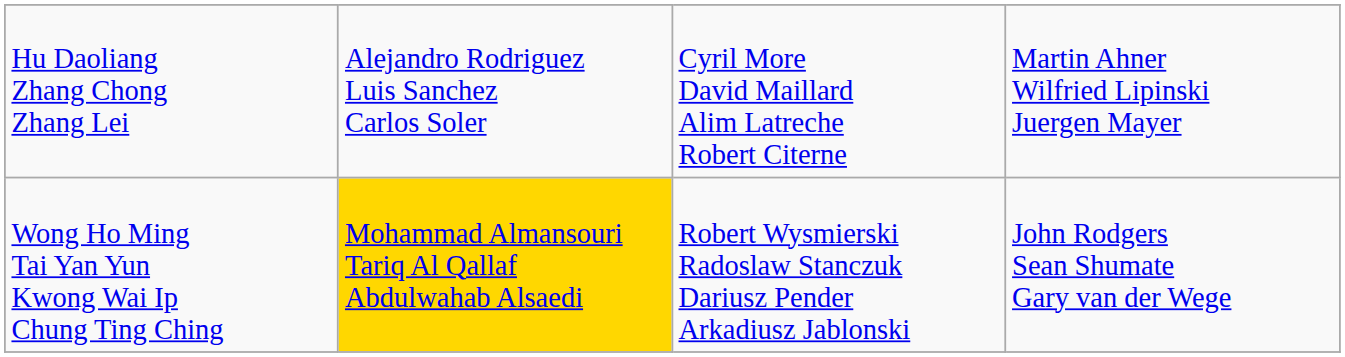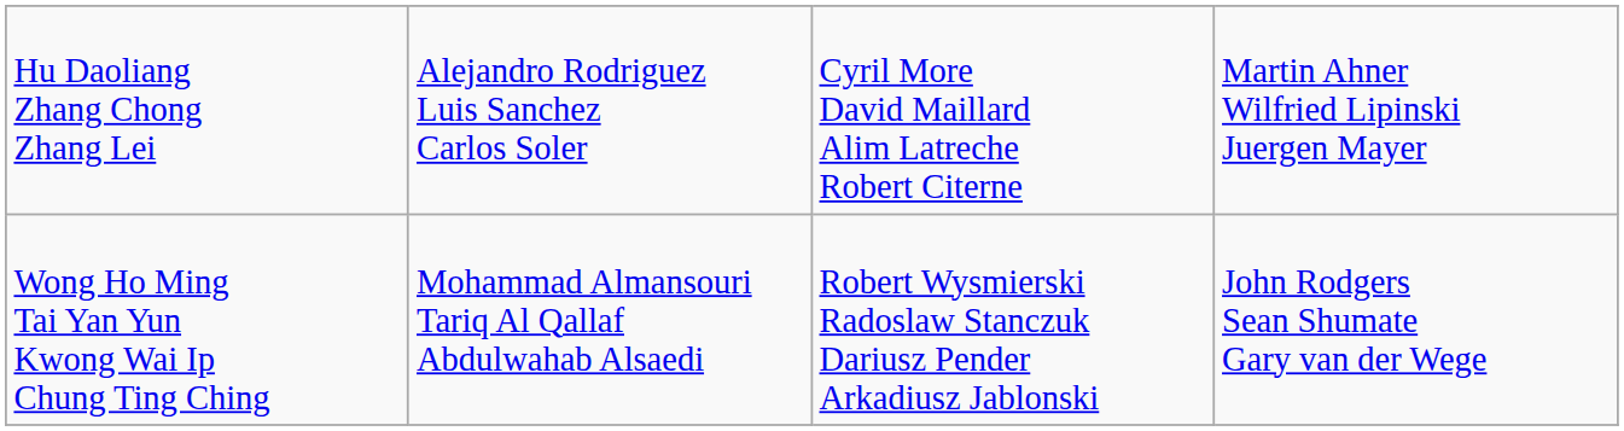Wong Ho Ming Tai Yan Yun Kwong Wai Ip Chung Ting Ching | column 2: gold background -> no background
